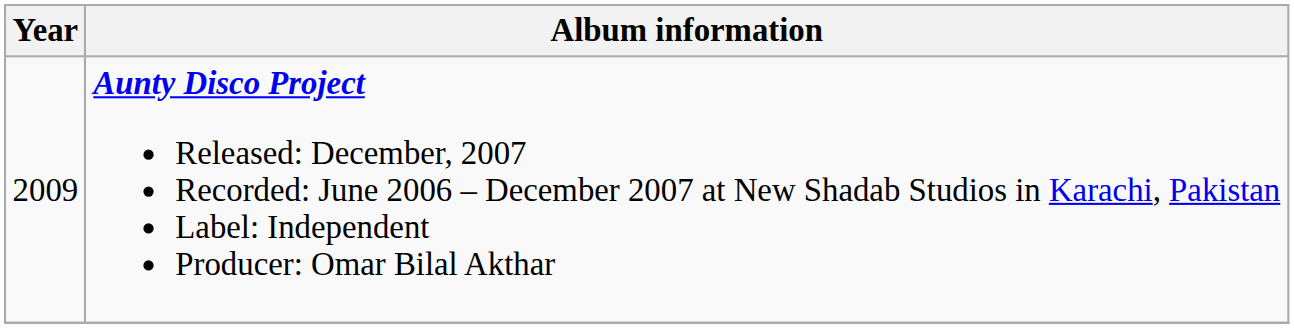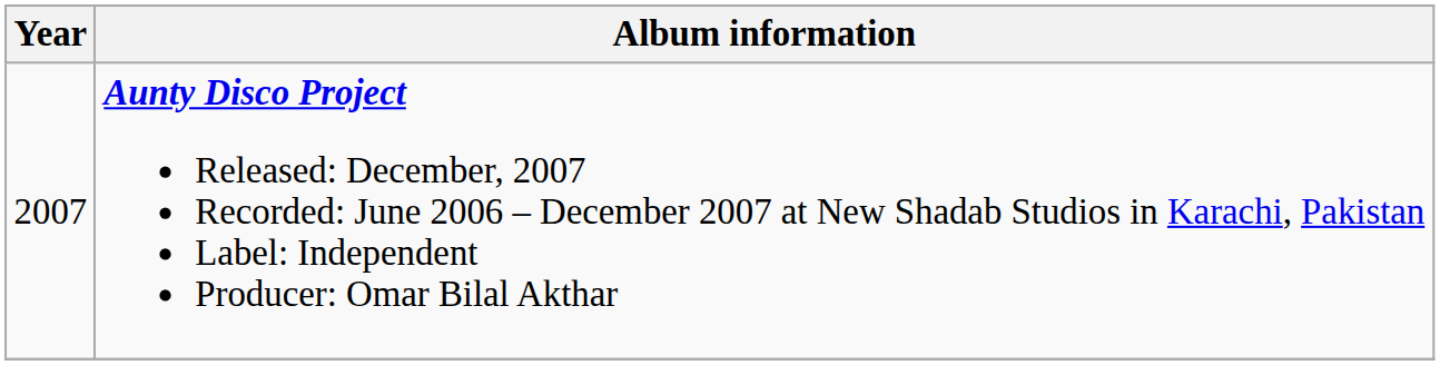row 2 | Year: 2009 -> 2007
